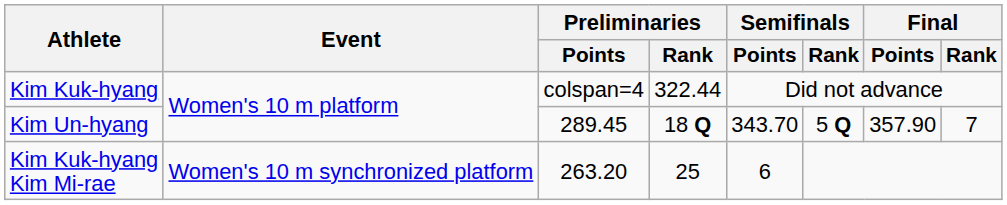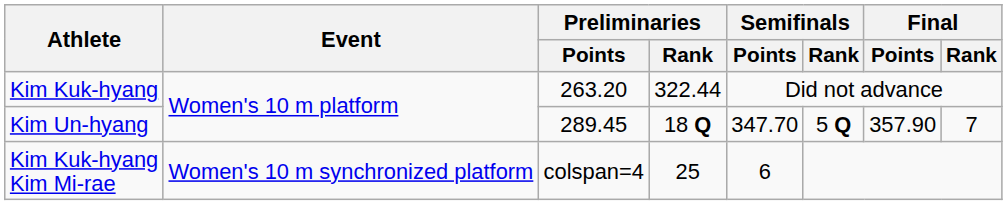Kim Kuk-hyang | Preliminaries / Points: colspan=4 -> 263.20
Kim Un-hyang | Semifinals / Points: 343.70 -> 347.70
Kim Kuk-hyang Kim Mi-rae | Preliminaries / Points: 263.20 -> colspan=4
